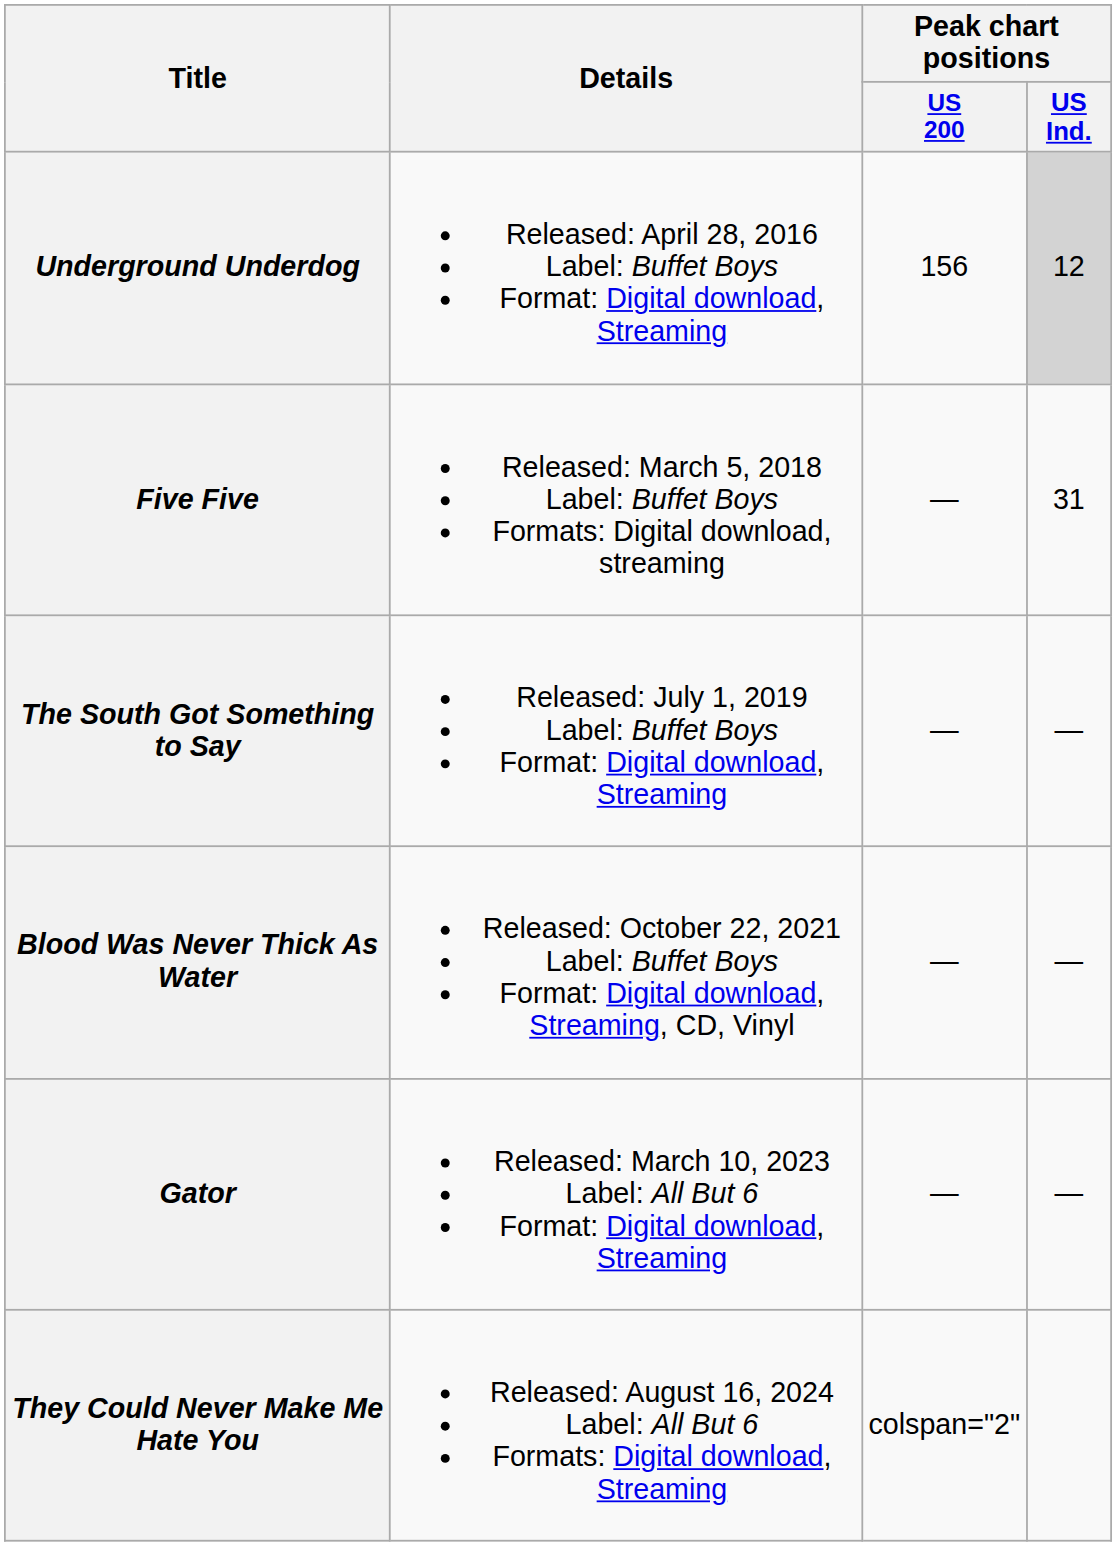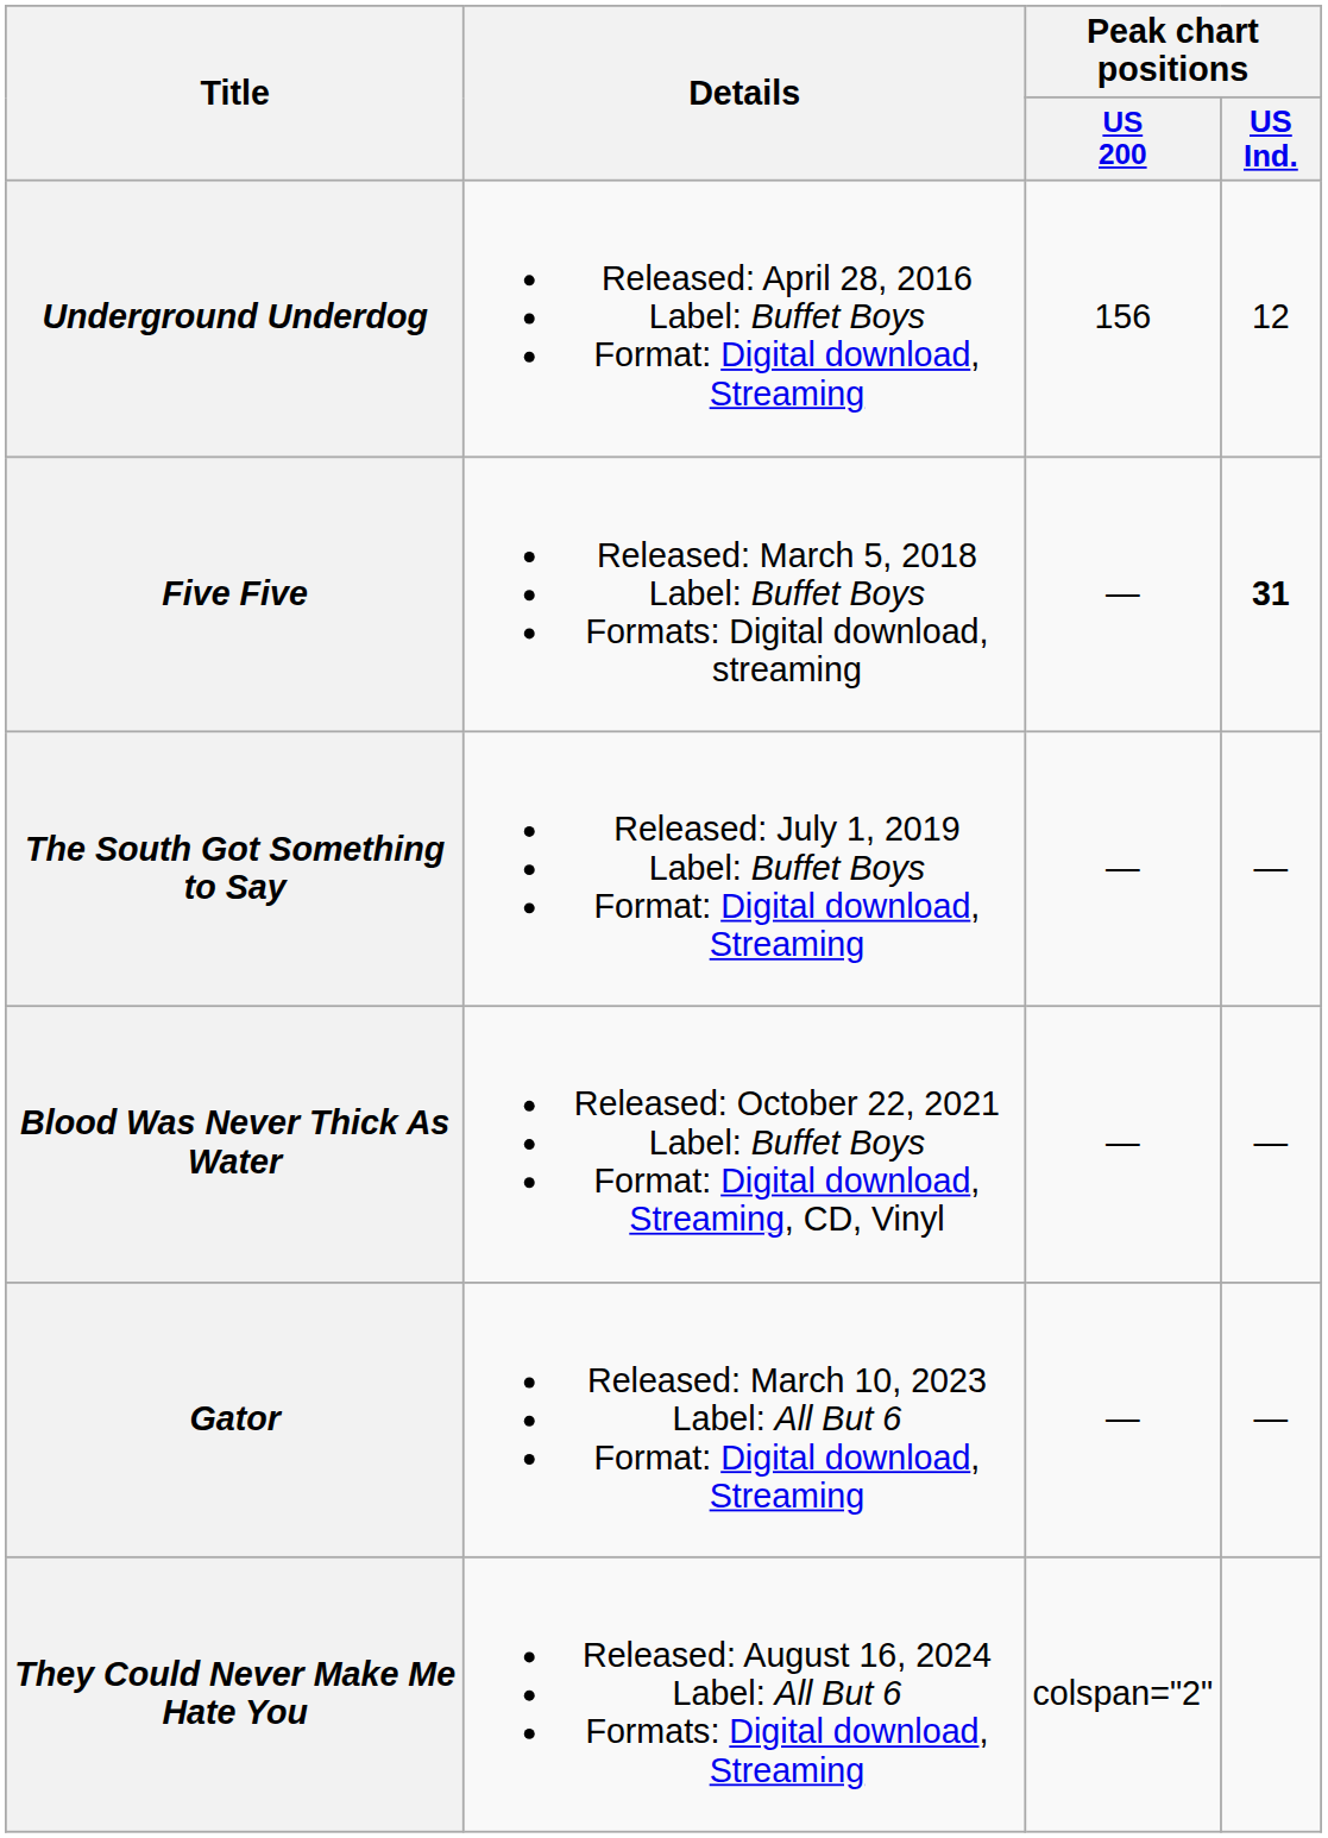Underground Underdog | Peak chart positions / US Ind.: lightgrey background -> no background
Five Five | Peak chart positions / US Ind.: normal -> bold
